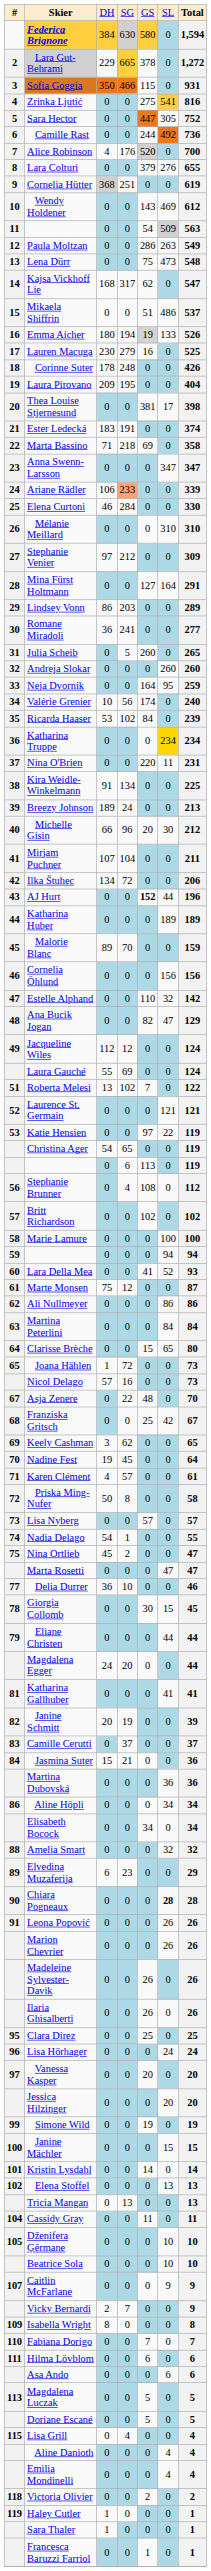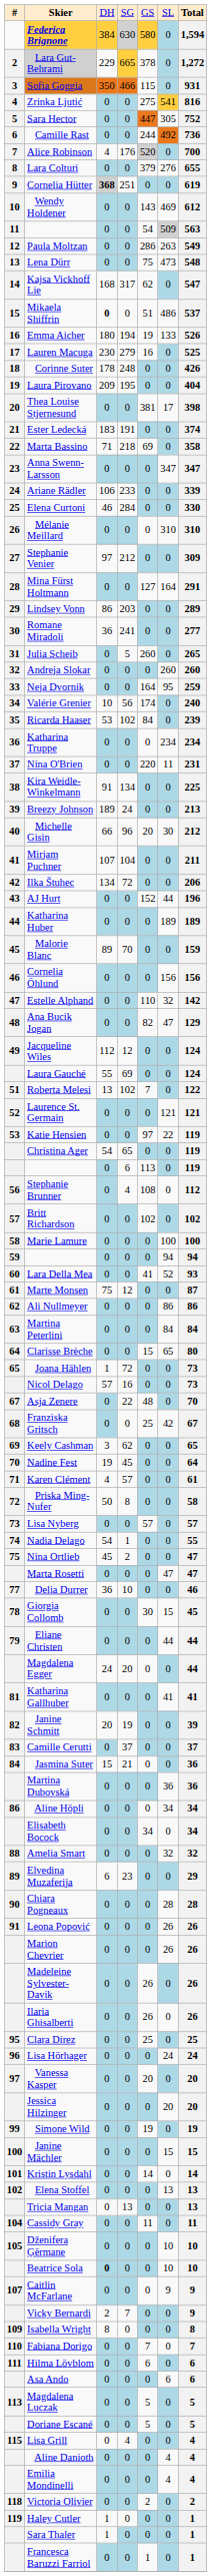Cornelia Hütter | column 3: normal -> bold
Mikaela Shiffrin | column 3: normal -> bold
Emma Aicher | column 5: lightgrey background -> no background
Ariane Rädler | column 4: lightsalmon background -> no background
Katharina Truppe | column 6: gold background -> no background
AJ Hurt | column 5: bold -> normal
Chiara Pogneaux | column 6: bold -> normal
Beatrice Sola | column 3: normal -> bold
